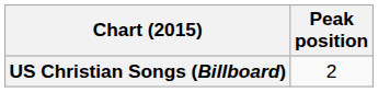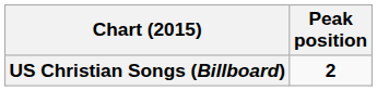US Christian Songs (Billboard) | Peak position: normal -> bold
